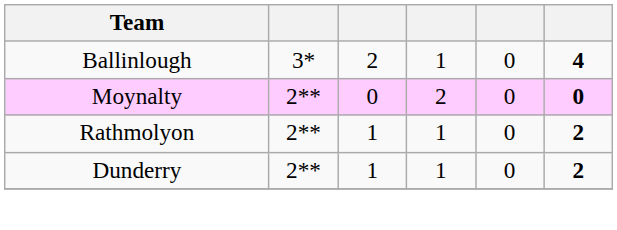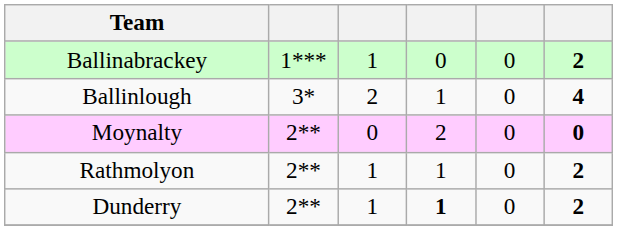+ row: Ballinabrackey | 1*** | 1 | 0 | 0 | 2
Dunderry | column 4: normal -> bold
